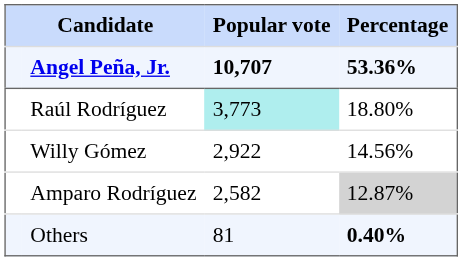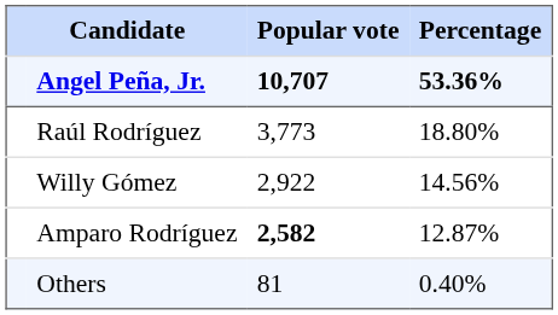Raúl Rodríguez | Popular vote: paleturquoise background -> no background
Amparo Rodríguez | Popular vote: normal -> bold
Amparo Rodríguez | Percentage: lightgrey background -> no background
Others | Percentage: bold -> normal
